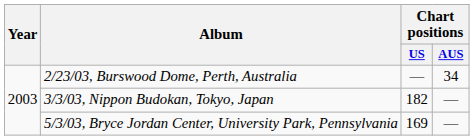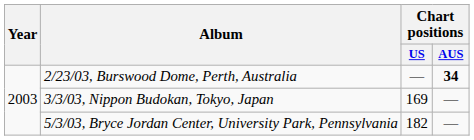2/23/03, Burswood Dome, Perth, Australia | Chart positions / AUS: normal -> bold
3/3/03, Nippon Budokan, Tokyo, Japan | Chart positions / US: 182 -> 169
5/3/03, Bryce Jordan Center, University Park, Pennsylvania | Chart positions / US: 169 -> 182
